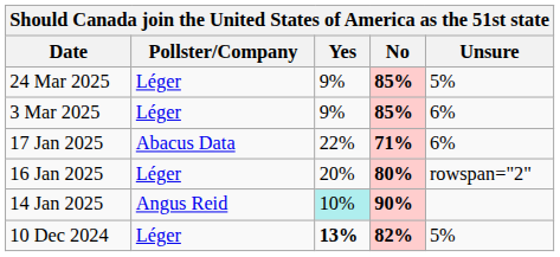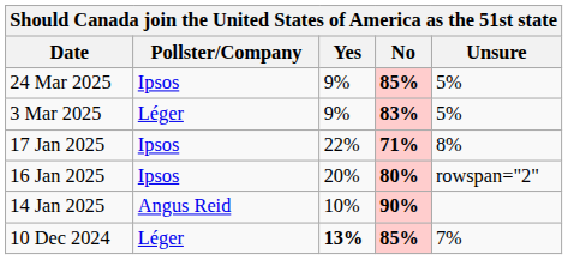24 Mar 2025 | Pollster/Company: Léger -> Ipsos
3 Mar 2025 | No: 85% -> 83%
3 Mar 2025 | Unsure: 6% -> 5%
17 Jan 2025 | Pollster/Company: Abacus Data -> Ipsos
17 Jan 2025 | Unsure: 6% -> 8%
16 Jan 2025 | Pollster/Company: Léger -> Ipsos
14 Jan 2025 | Yes: paleturquoise background -> no background
10 Dec 2024 | No: 82% -> 85%
10 Dec 2024 | Unsure: 5% -> 7%
